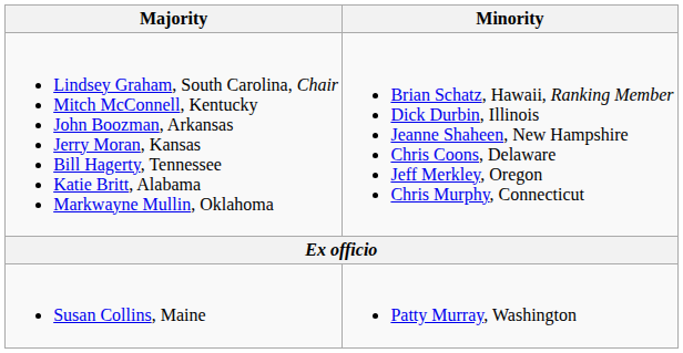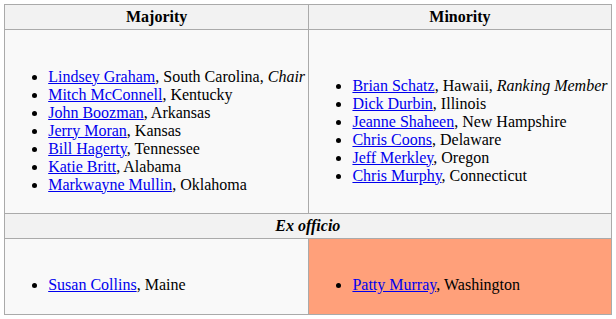Susan Collins, Maine | Minority: no background -> lightsalmon background
